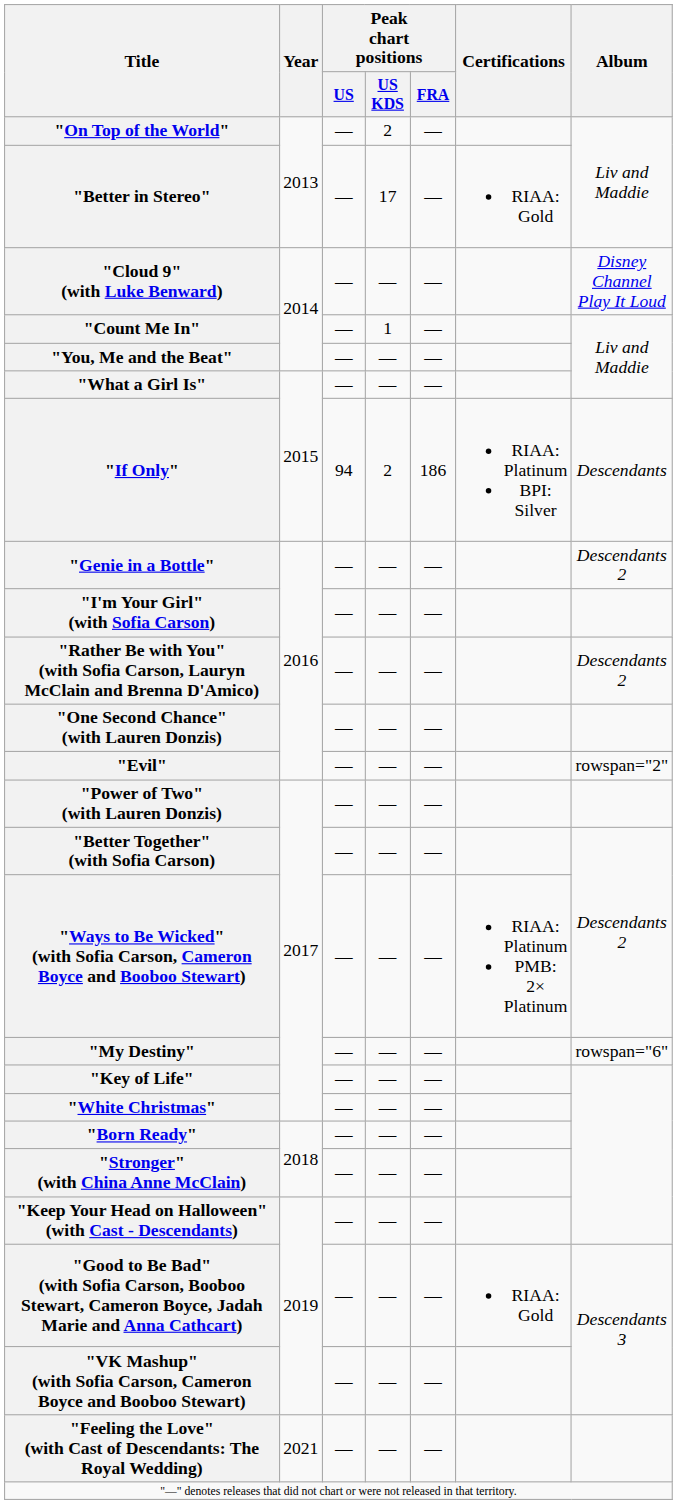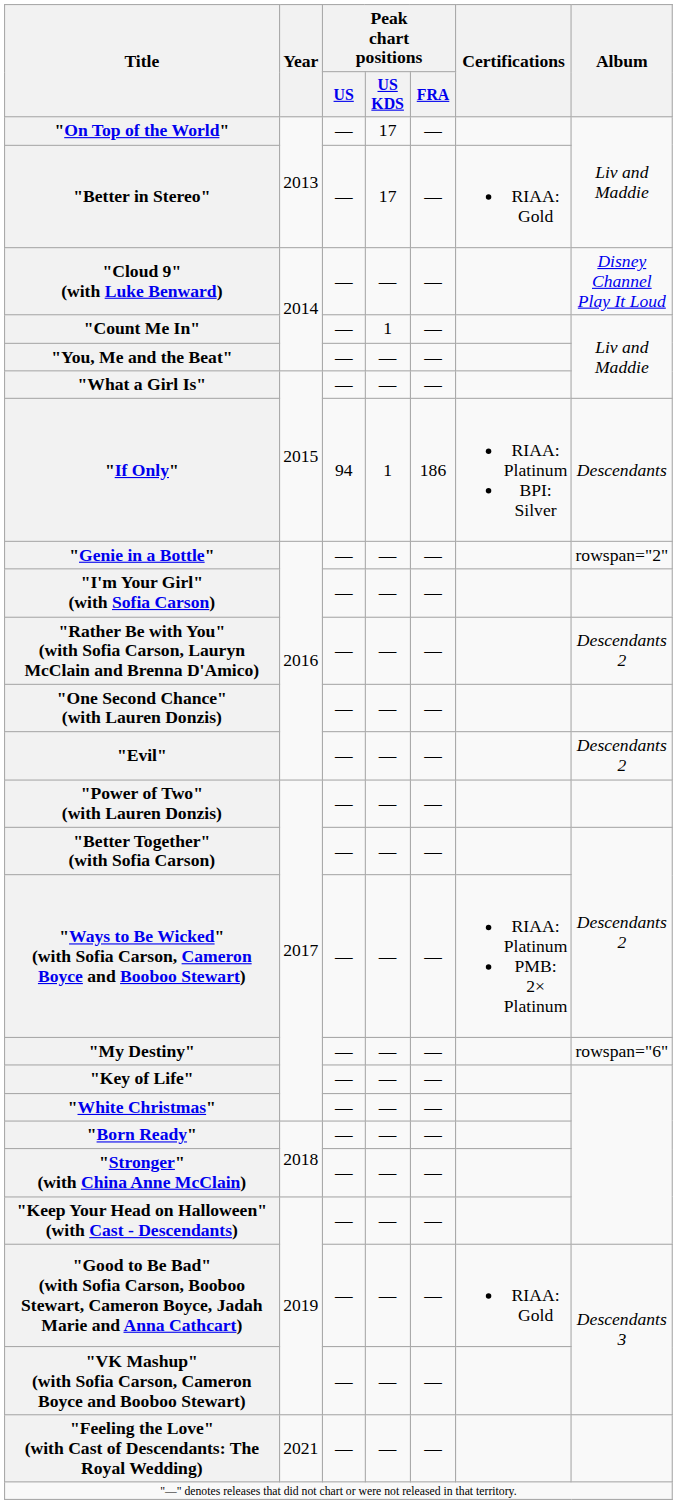"On Top of the World" | Peak chart positions / US KDS: 2 -> 17
"If Only" | Peak chart positions / US KDS: 2 -> 1
"Genie in a Bottle" | Album: Descendants 2 -> rowspan="2"
"Evil" | Album: rowspan="2" -> Descendants 2
